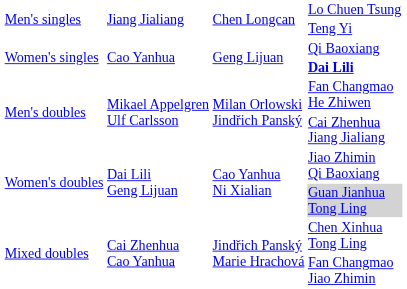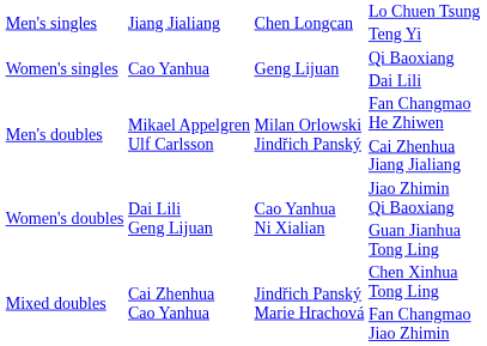Dai Lili | column 4: bold -> normal
Guan Jianhua Tong Ling | column 4: lightgrey background -> no background
